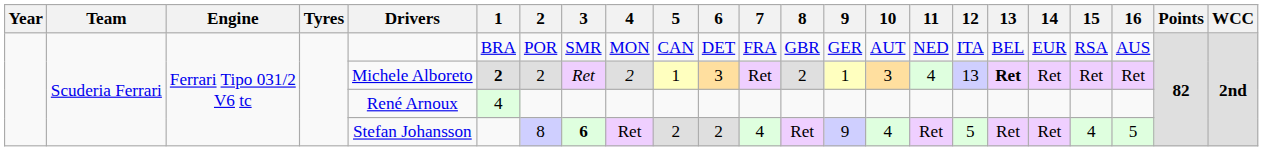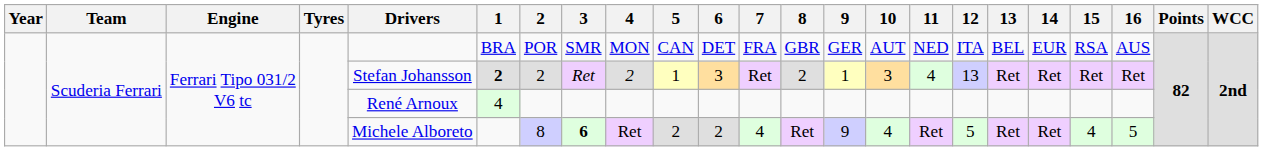row 3 | Drivers: Michele Alboreto -> Stefan Johansson
row 3 | 13: bold -> normal
row 5 | Drivers: Stefan Johansson -> Michele Alboreto
